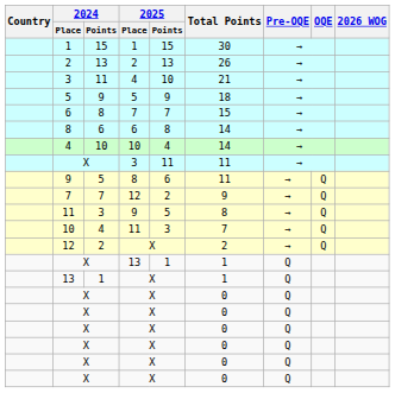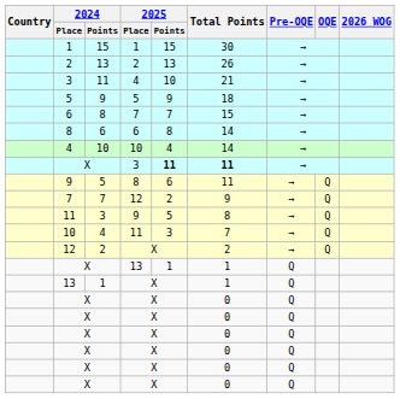X / 3 | 2025 / Points: normal -> bold
X / 3 | Total Points: normal -> bold
